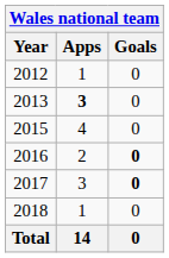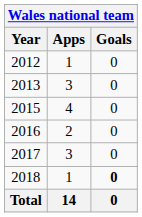2013 | Apps: bold -> normal
2016 | Goals: bold -> normal
2017 | Goals: bold -> normal
2018 | Goals: normal -> bold
